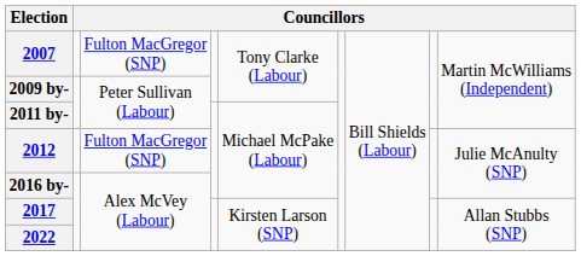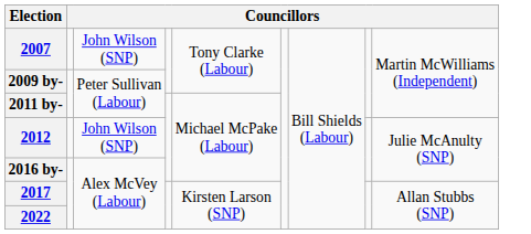2007 | column 3: Fulton MacGregor (SNP) -> John Wilson (SNP)
2012 | column 3: Fulton MacGregor (SNP) -> John Wilson (SNP)
